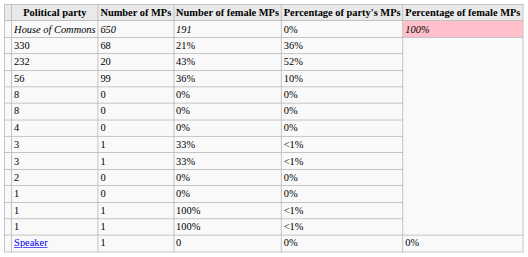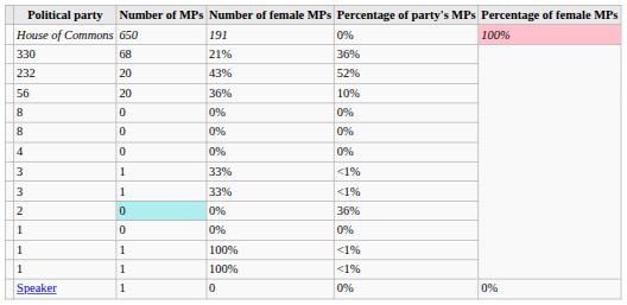56 | Number of MPs: 99 -> 20
2 | Number of MPs: no background -> paleturquoise background
2 | Percentage of party's MPs: 0% -> 36%
